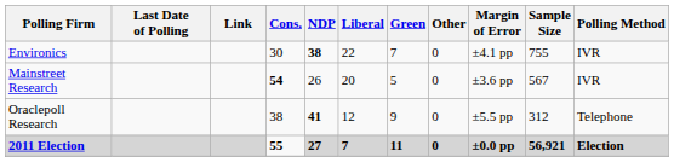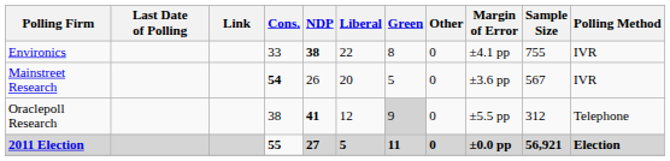Environics | Cons.: 30 -> 33
Environics | Green: 7 -> 8
Oraclepoll Research | Green: no background -> lightgrey background
2011 Election | Liberal: 7 -> 5
